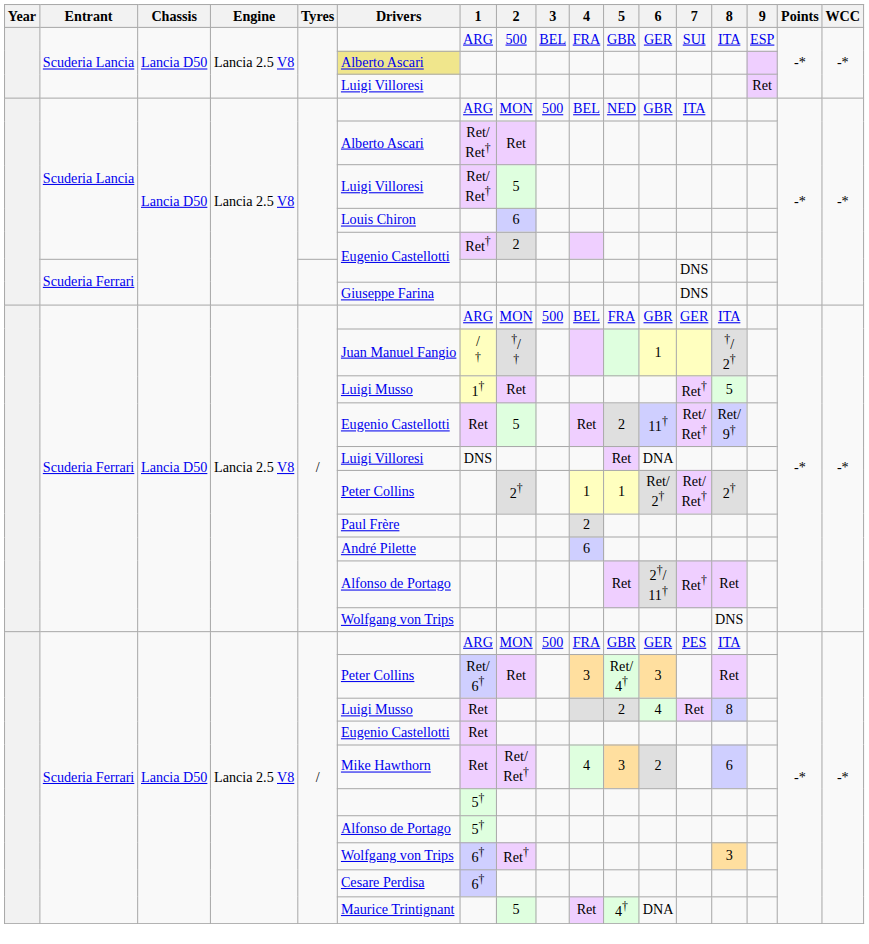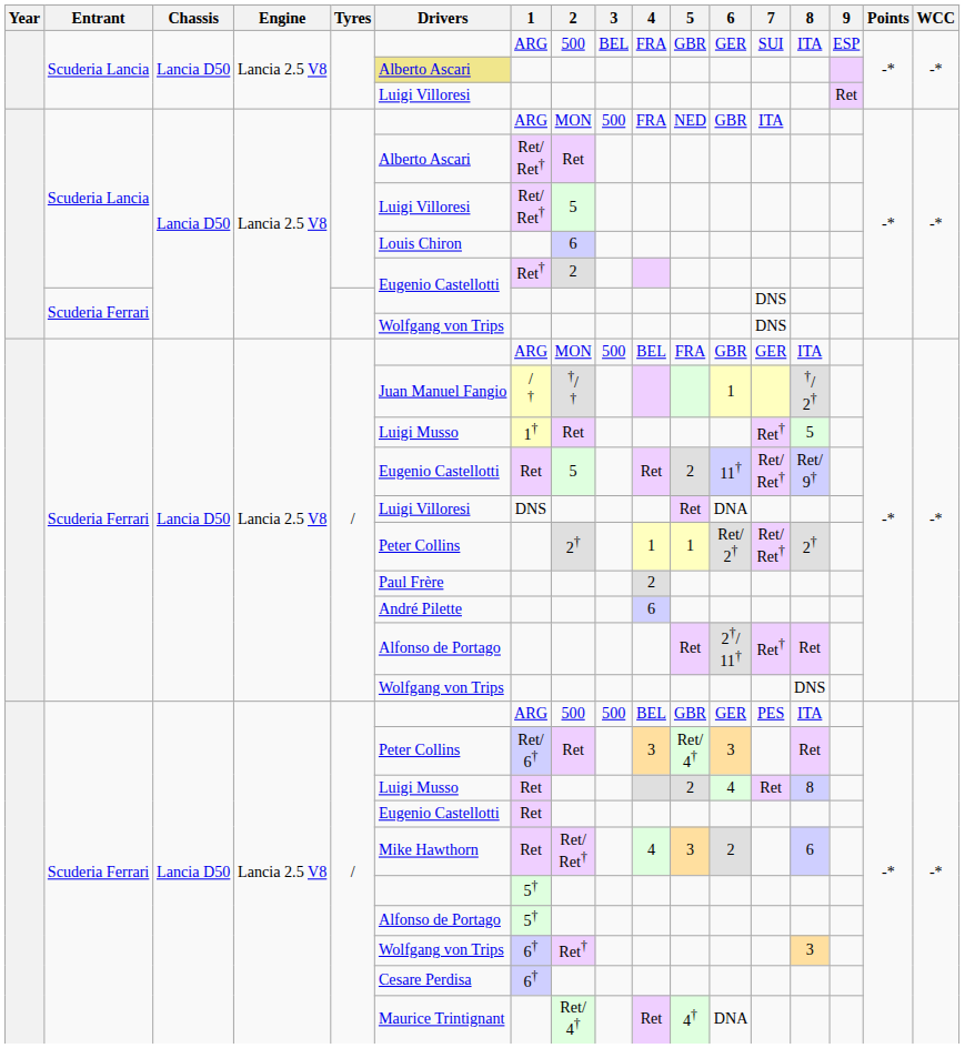row 5 | 4: BEL -> FRA
row 11 | Drivers: Giuseppe Farina -> Wolfgang von Trips
row 22 | 2: MON -> 500
row 22 | 4: FRA -> BEL
row 31 | 2: 5 -> Ret/ 4†
